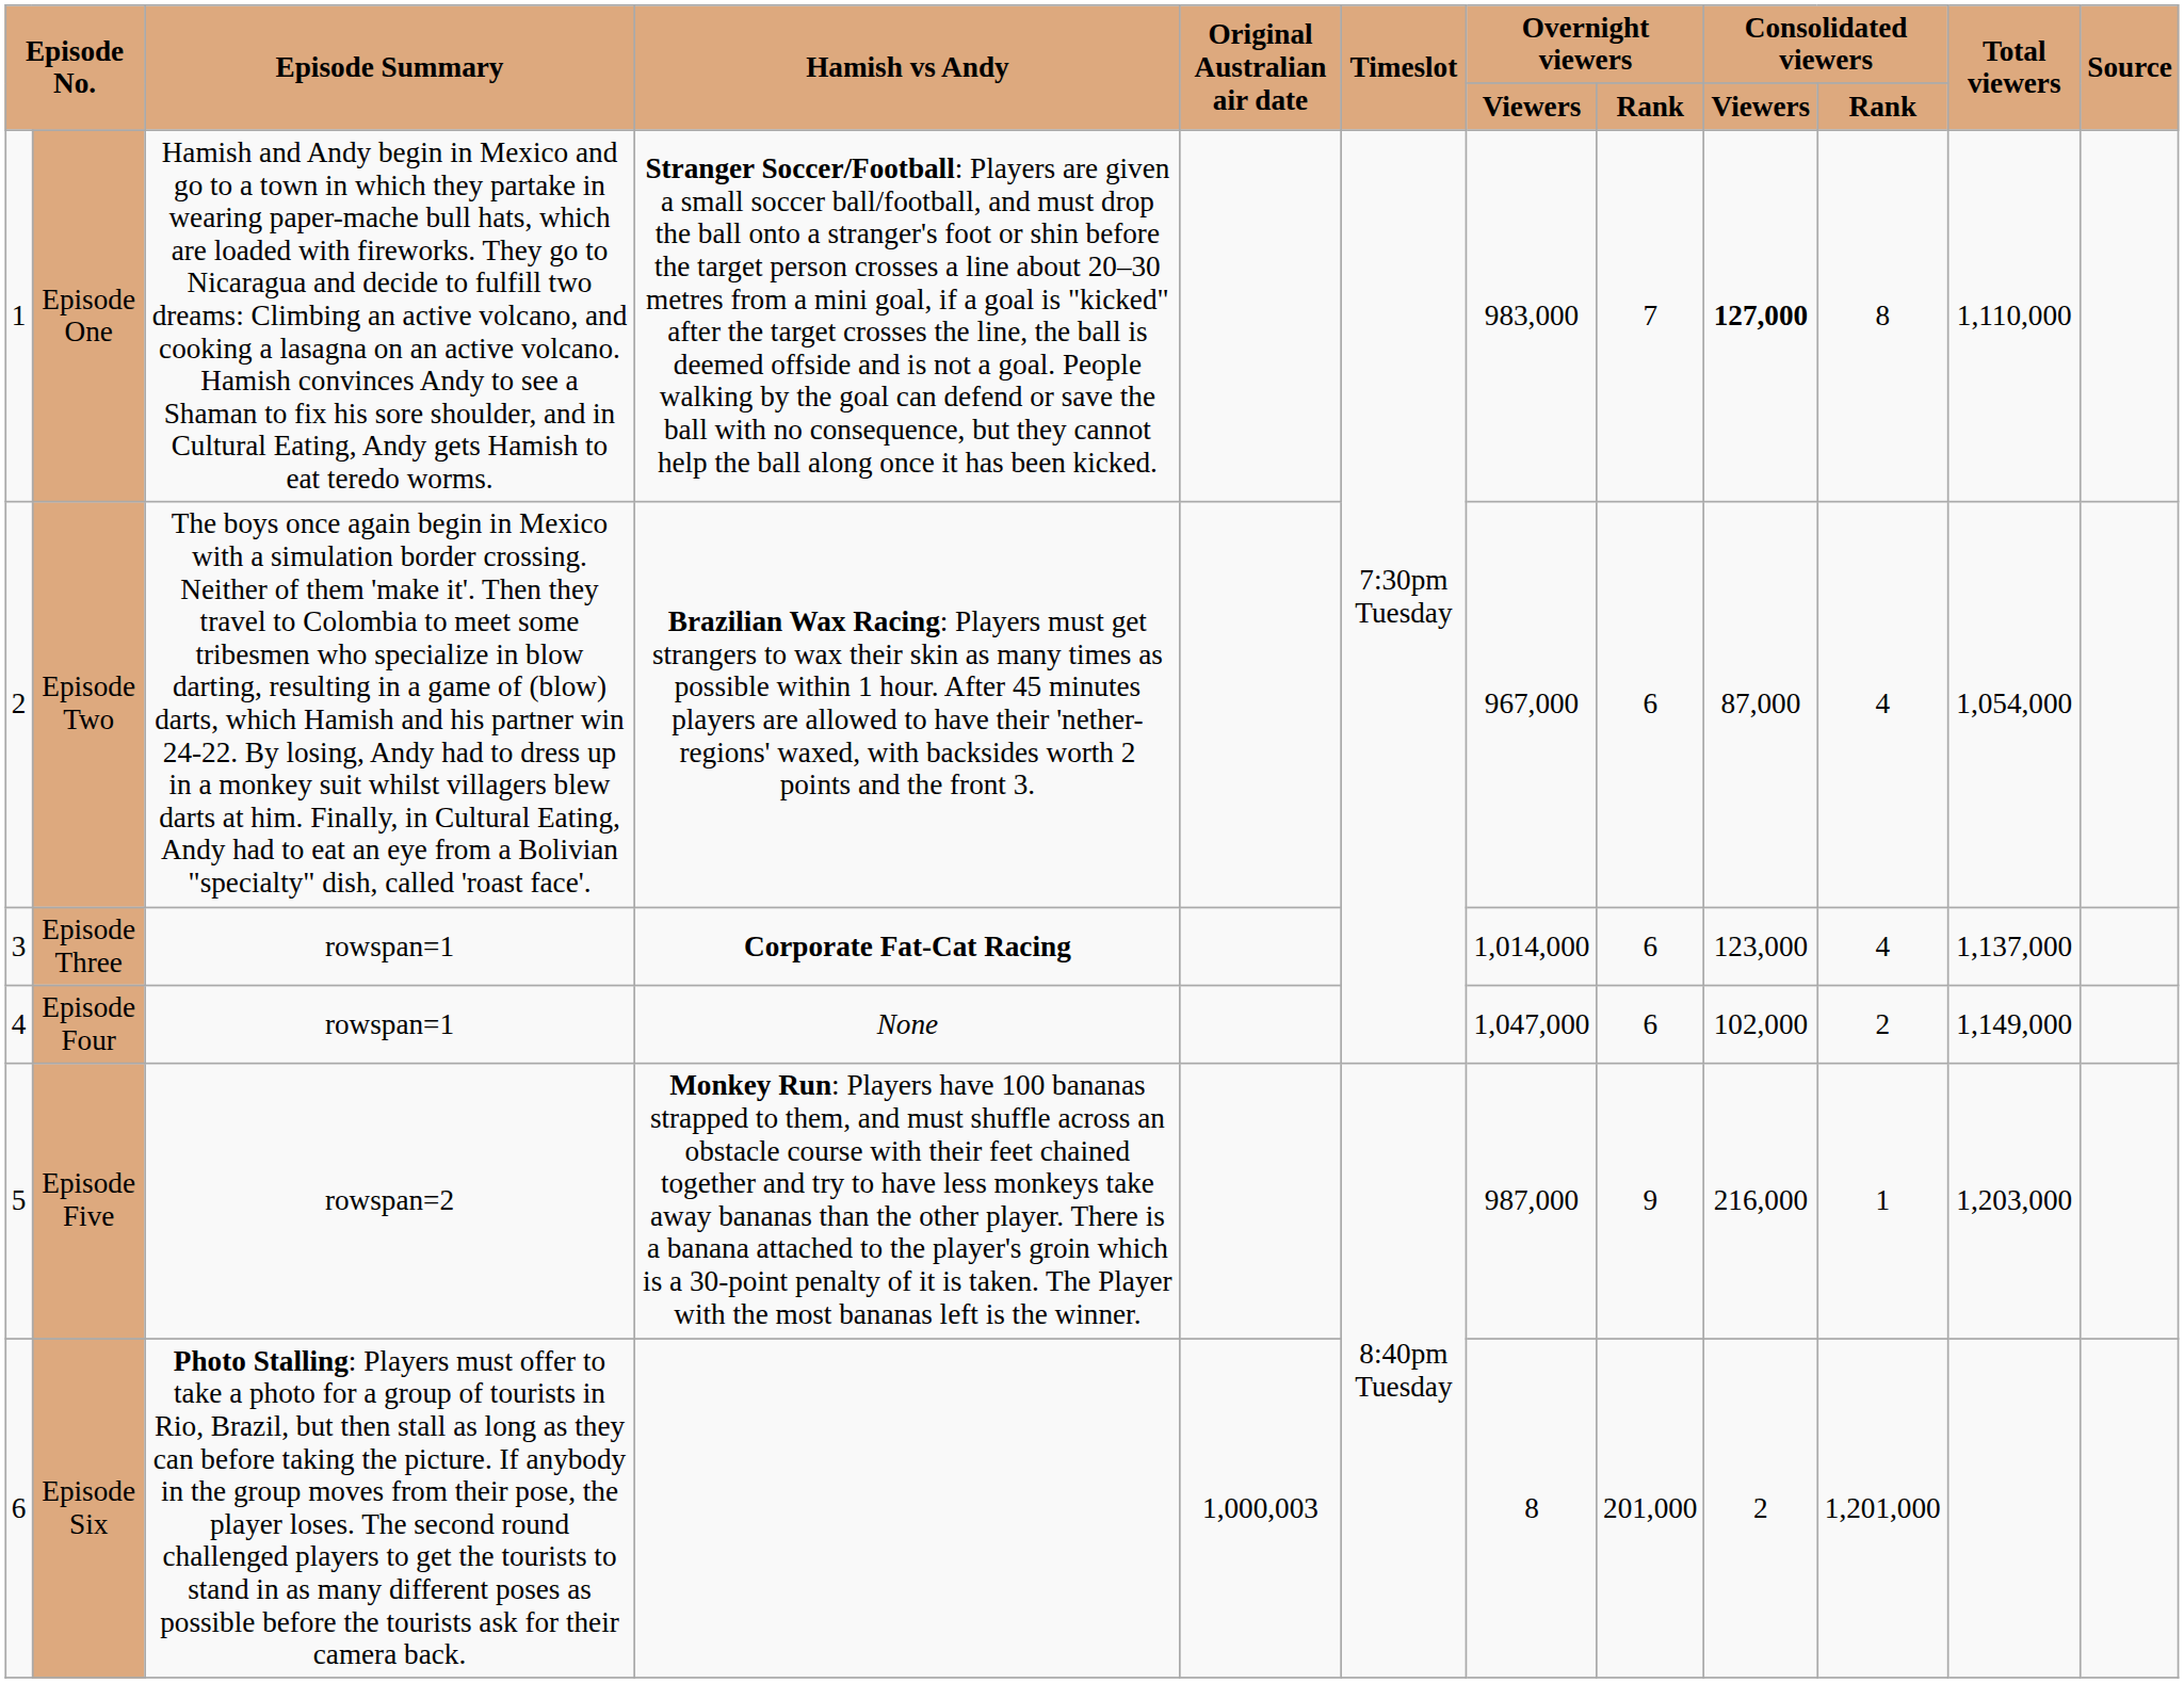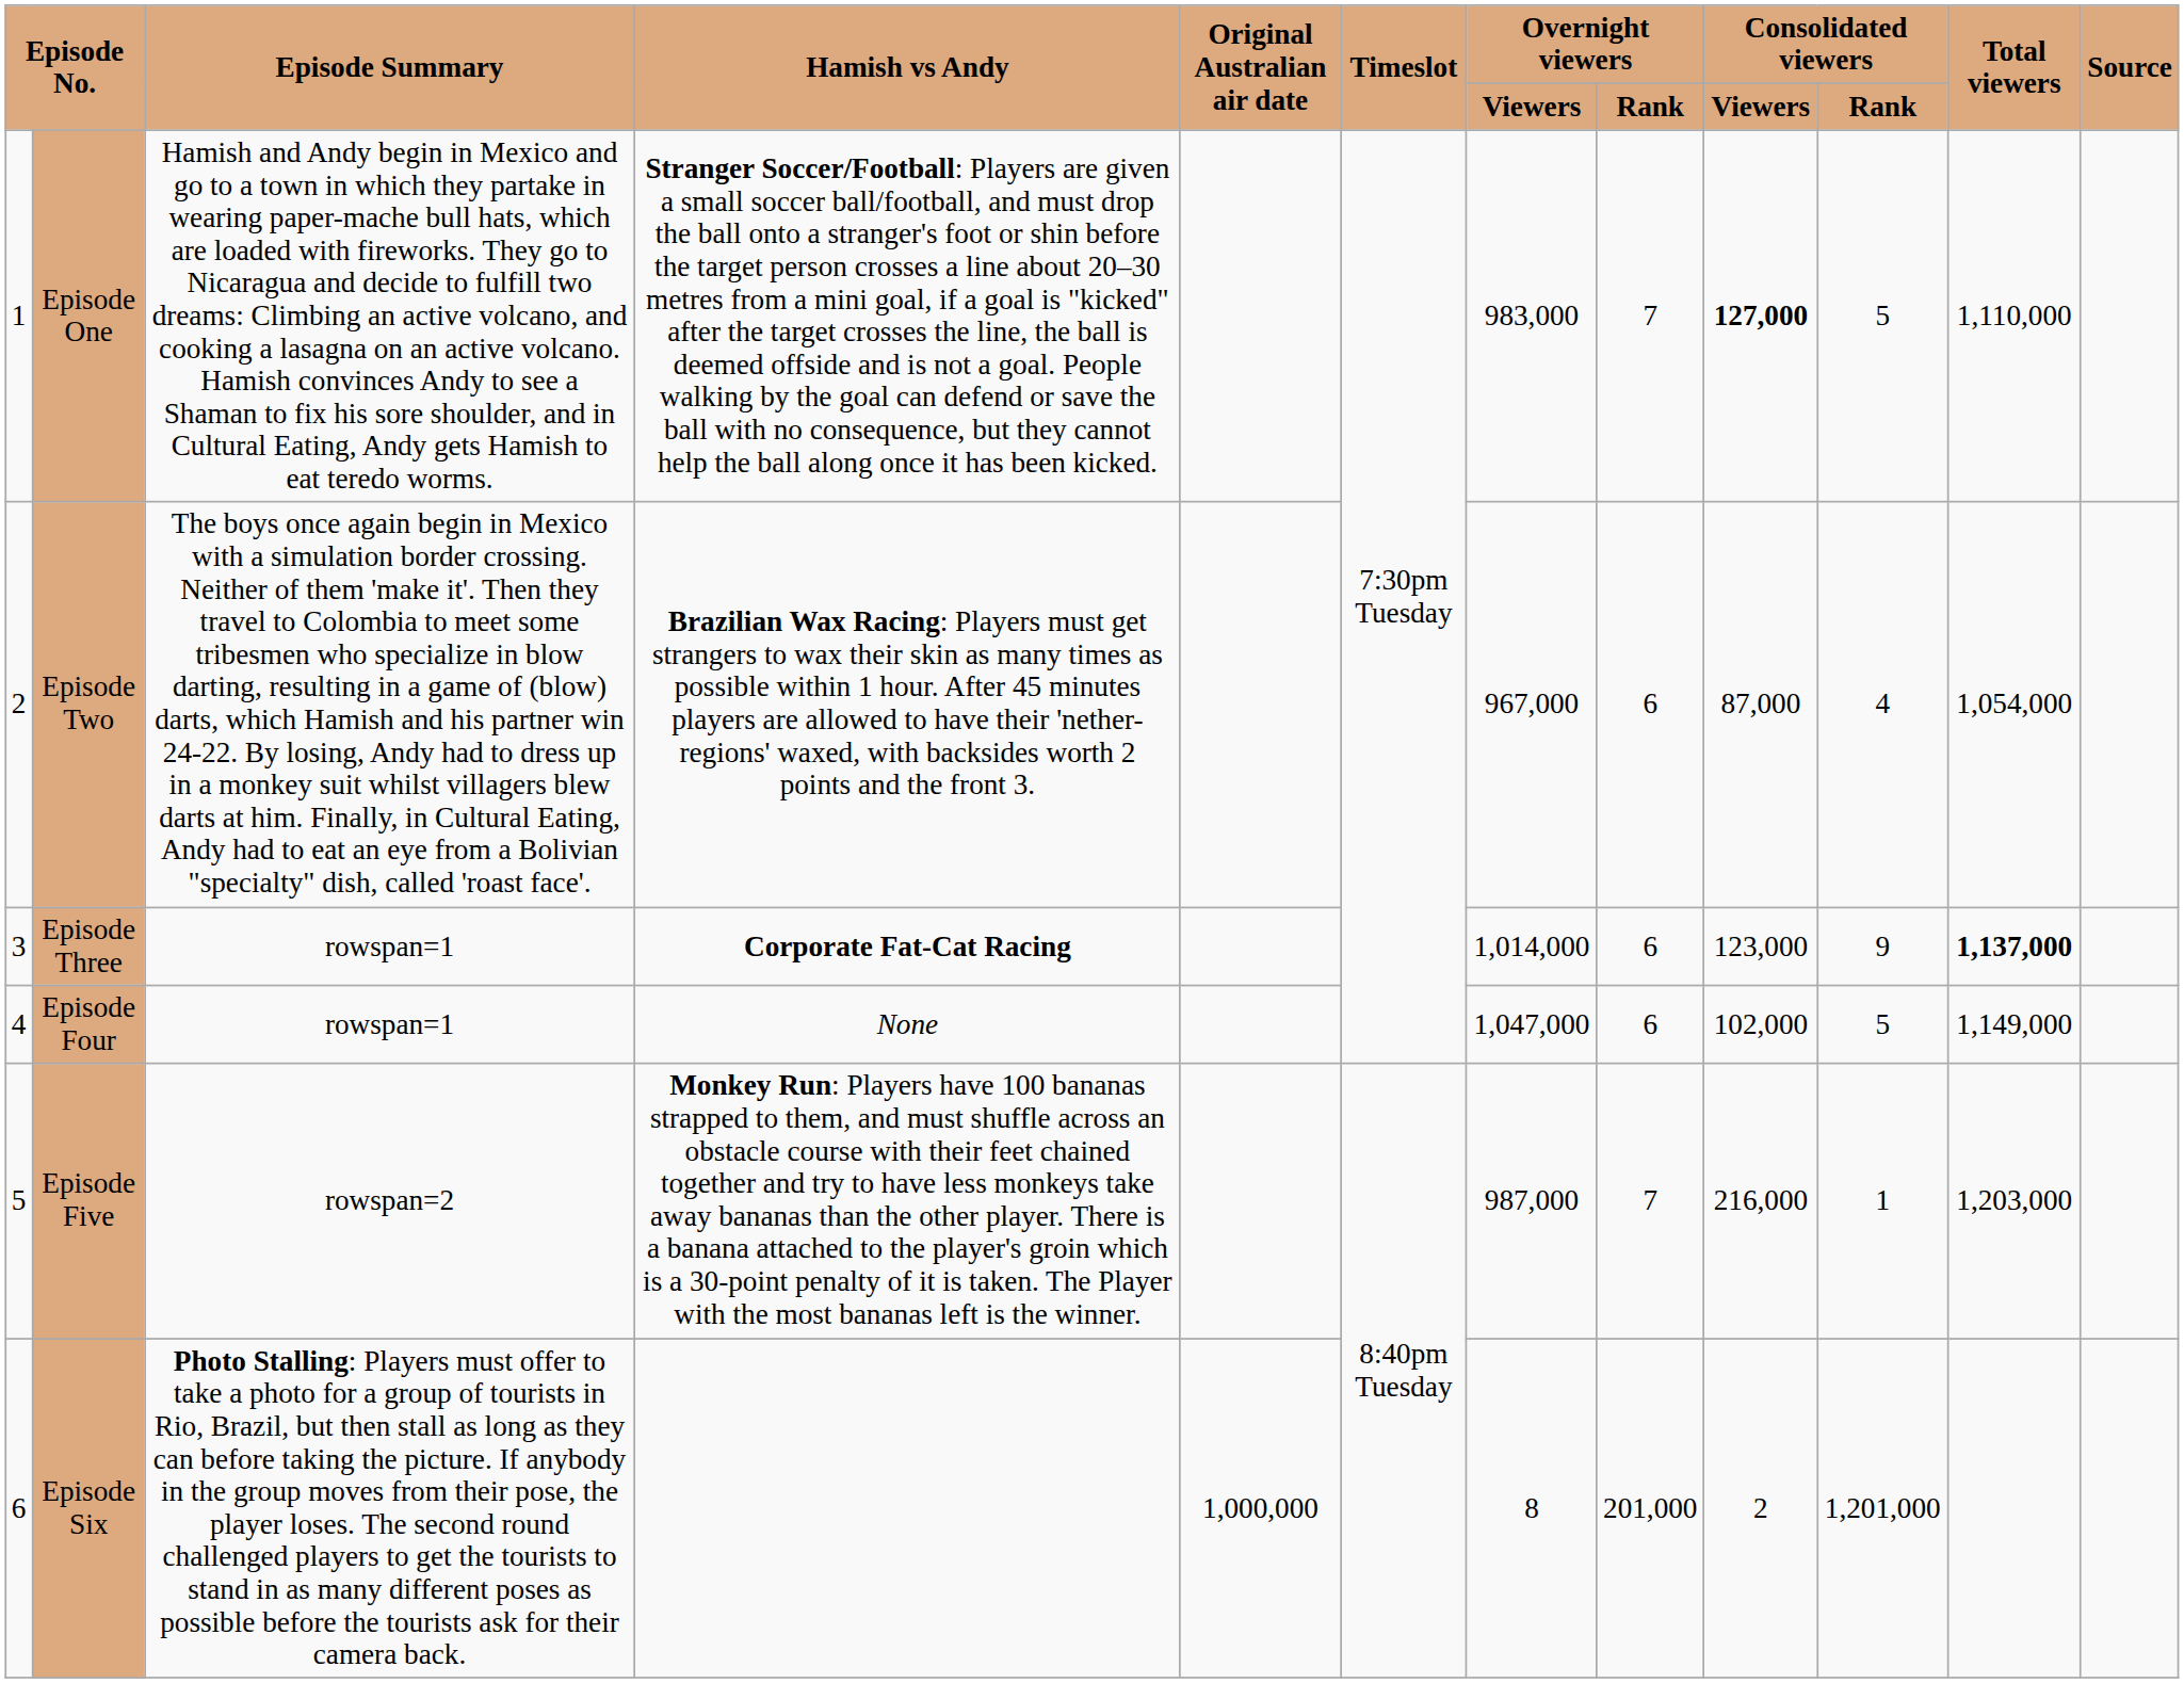Episode One | Consolidated viewers / Rank: 8 -> 5
Episode Three | Consolidated viewers / Rank: 4 -> 9
Episode Three | Total viewers: normal -> bold
Episode Four | Consolidated viewers / Rank: 2 -> 5
Episode Five | Overnight viewers / Rank: 9 -> 7
Episode Six | Original Australian air date: 1,000,003 -> 1,000,000
